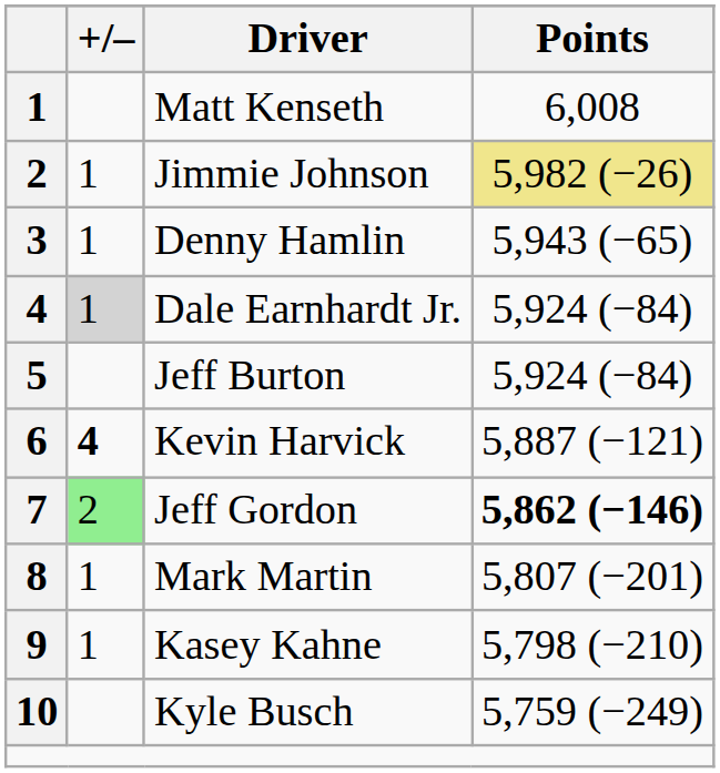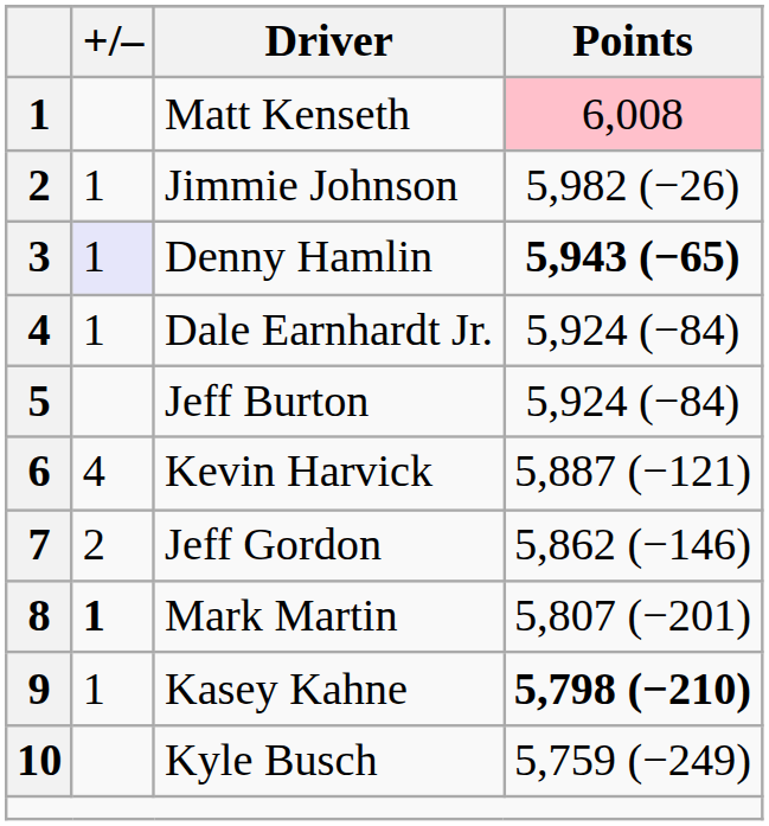Matt Kenseth | Points: no background -> pink background
Jimmie Johnson | Points: khaki background -> no background
Denny Hamlin | +/–: no background -> lavender background
Denny Hamlin | Points: normal -> bold
Dale Earnhardt Jr. | +/–: lightgrey background -> no background
Kevin Harvick | +/–: bold -> normal
Jeff Gordon | +/–: lightgreen background -> no background
Jeff Gordon | Points: bold -> normal
Mark Martin | +/–: normal -> bold
Kasey Kahne | Points: normal -> bold
